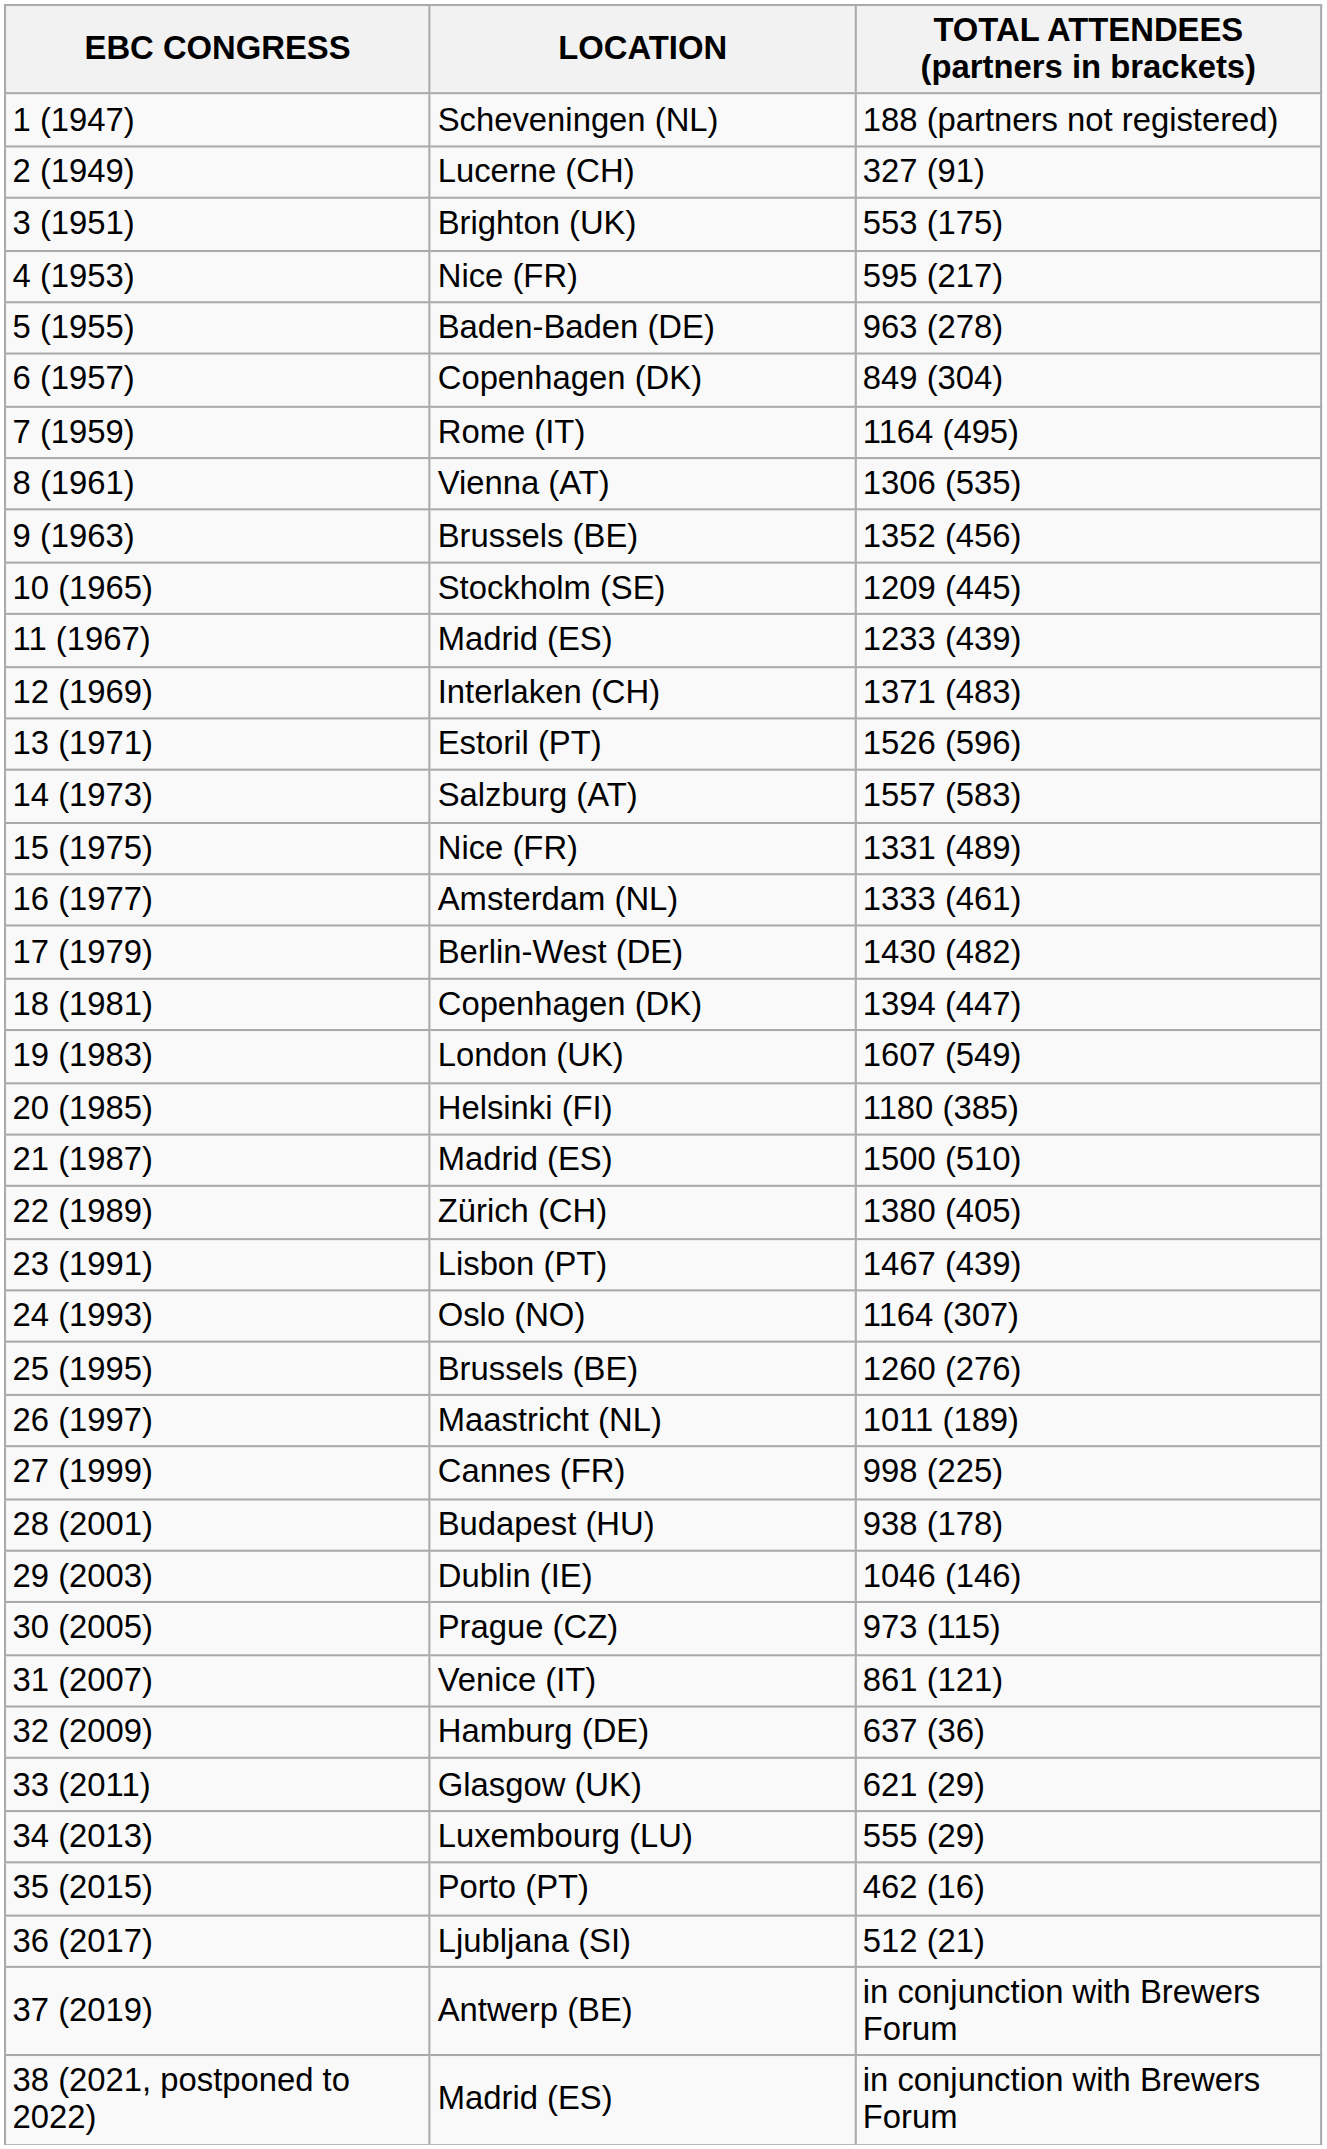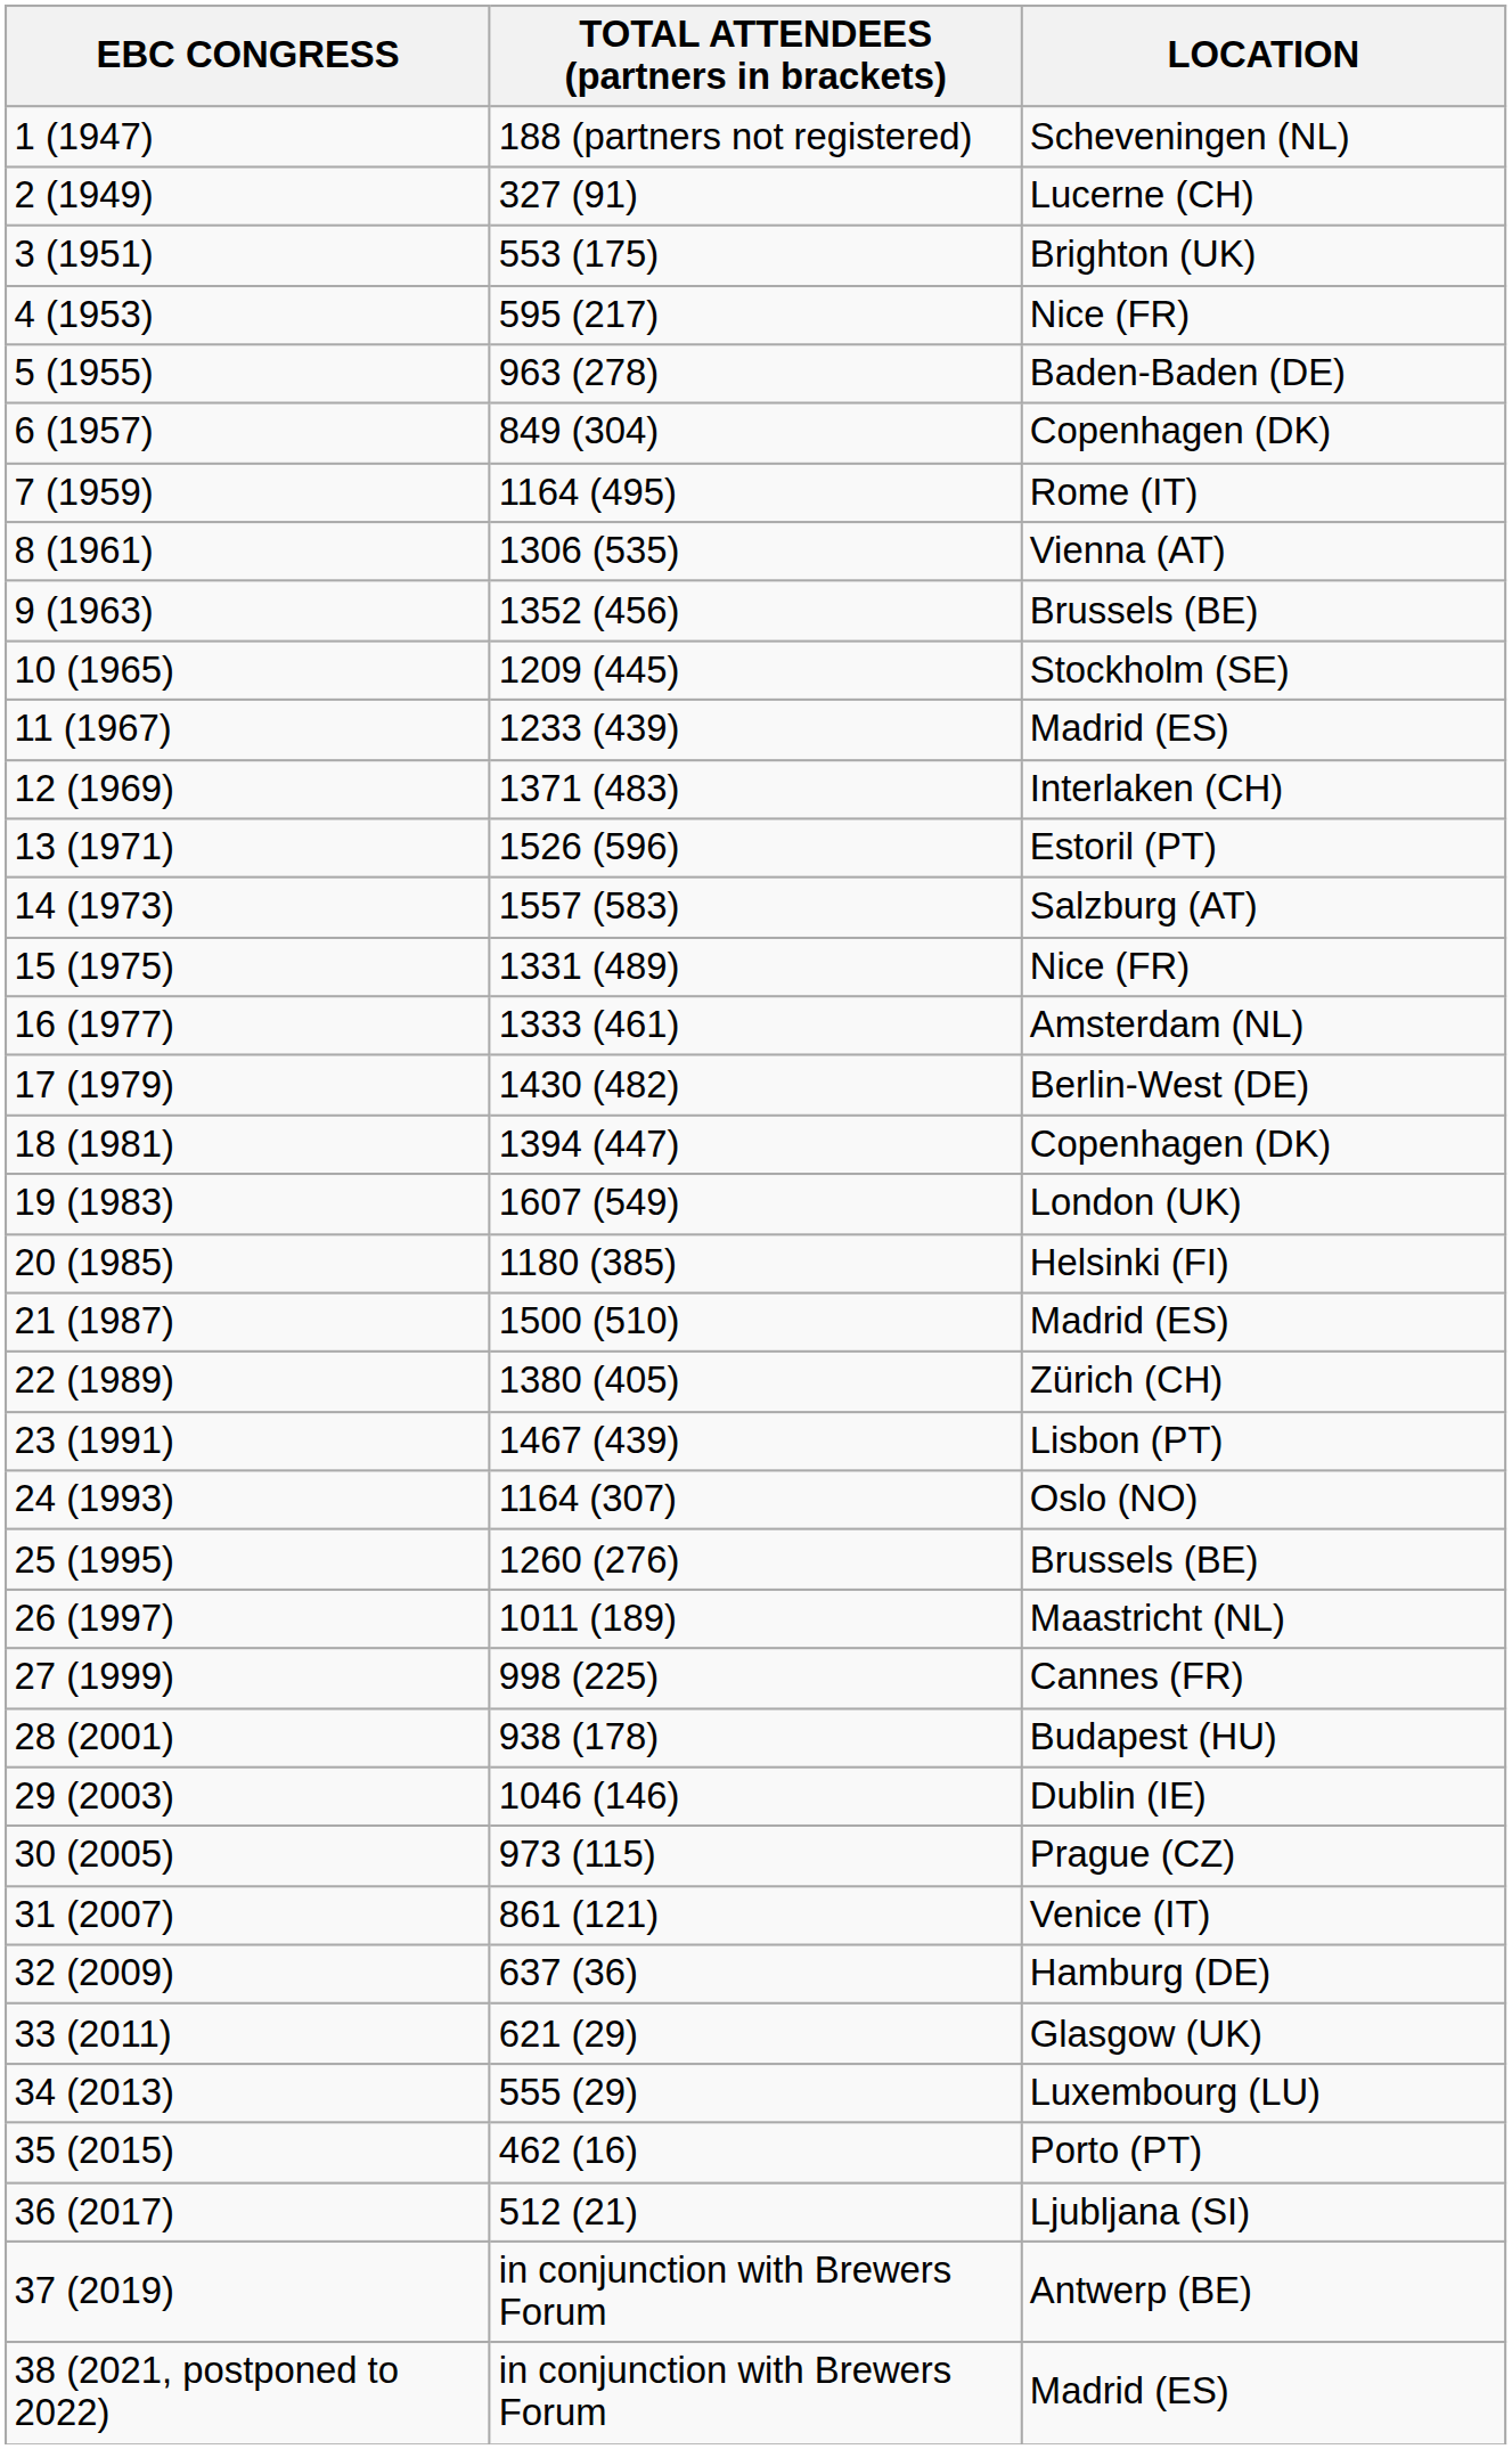columns swapped: LOCATION <-> TOTAL ATTENDEES (partners in brackets)
